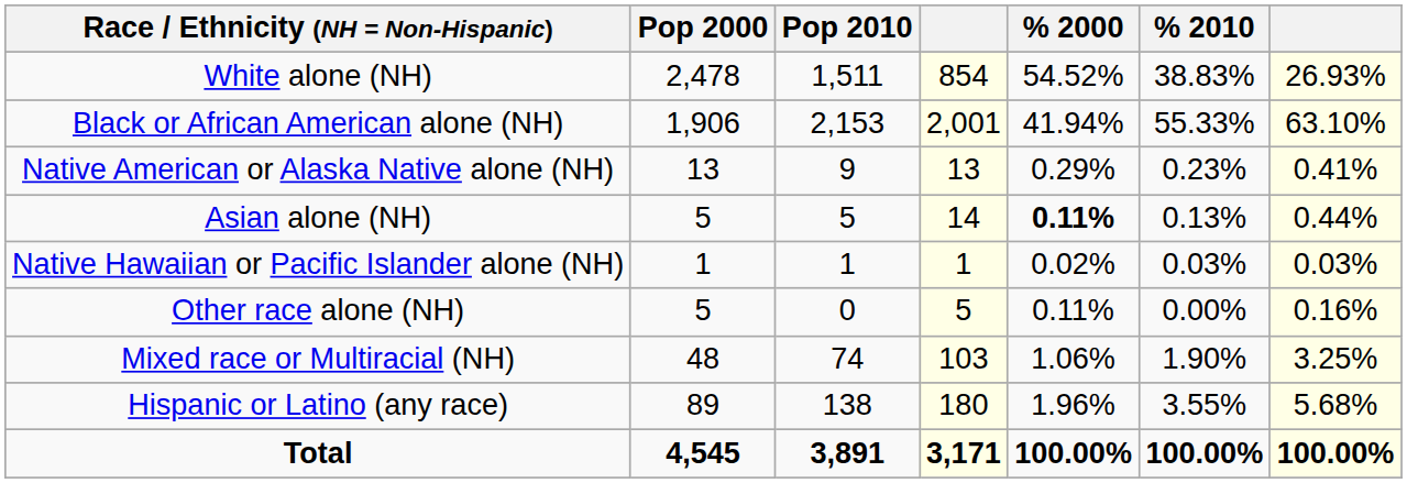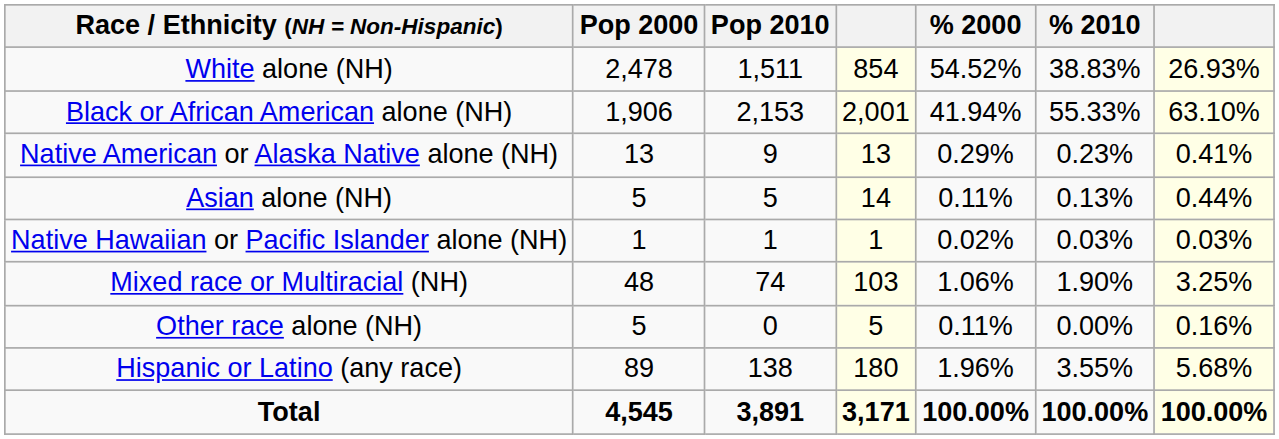Asian alone (NH) | % 2000: bold -> normal
rows swapped: Other race alone (NH) <-> Mixed race or Multiracial (NH)
